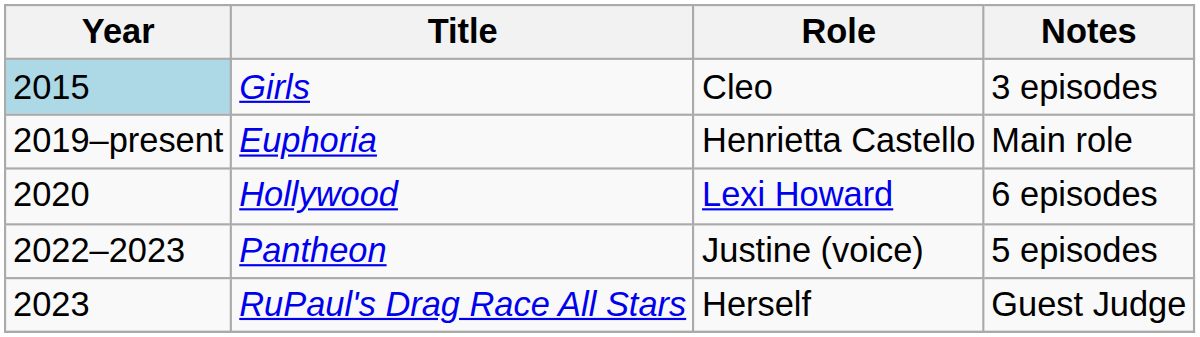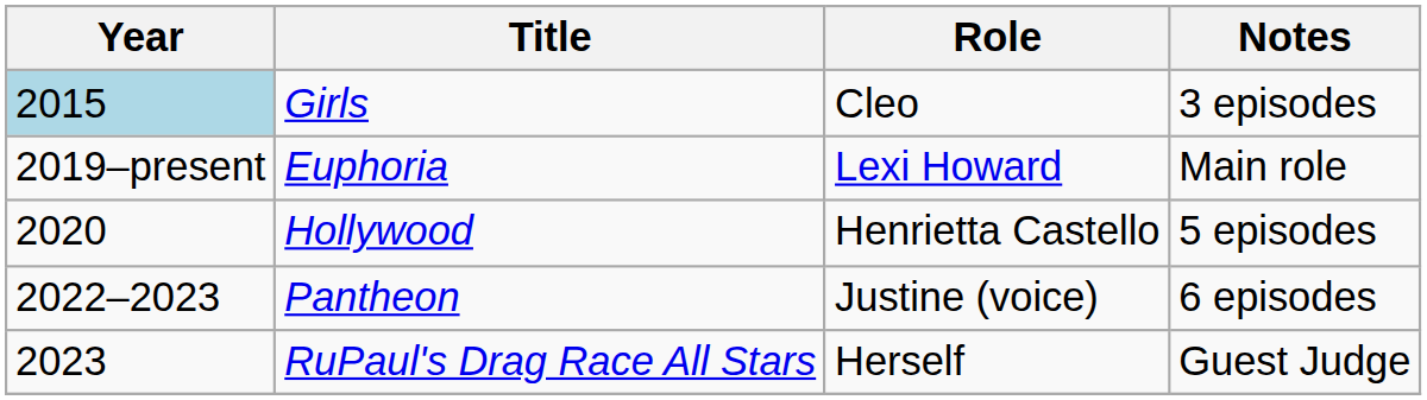Euphoria | Role: Henrietta Castello -> Lexi Howard
Hollywood | Role: Lexi Howard -> Henrietta Castello
Hollywood | Notes: 6 episodes -> 5 episodes
Pantheon | Notes: 5 episodes -> 6 episodes
